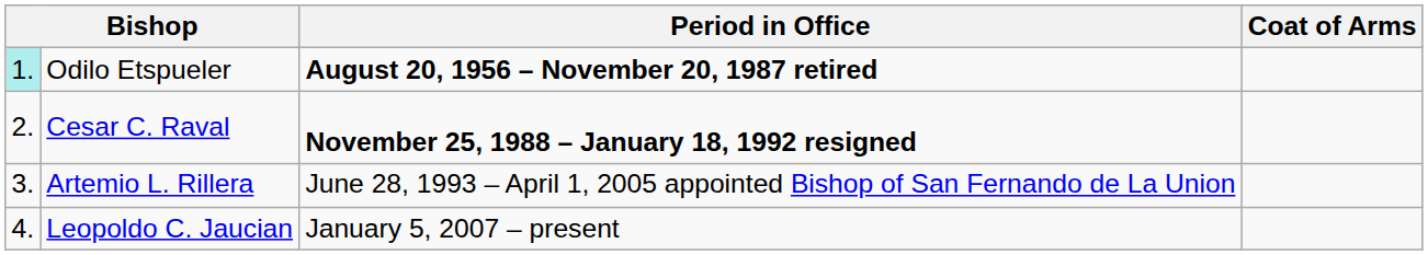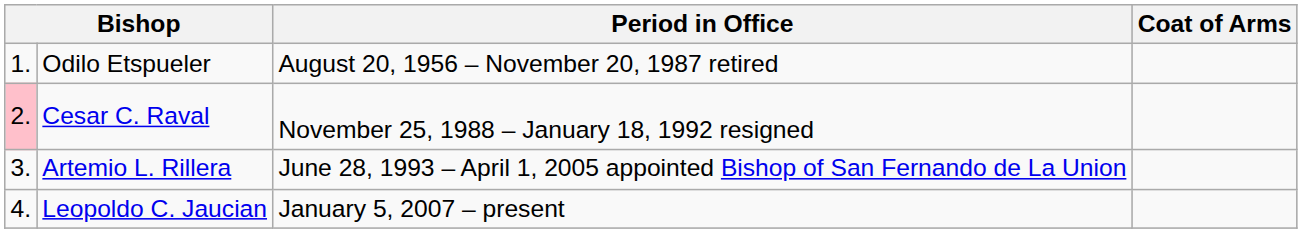Odilo Etspueler | column 1: paleturquoise background -> no background
Odilo Etspueler | Period in Office: bold -> normal
Cesar C. Raval | column 1: no background -> pink background
Cesar C. Raval | Period in Office: bold -> normal
